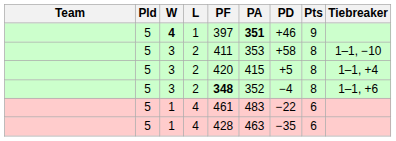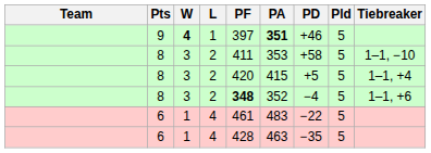columns swapped: Pld <-> Pts
